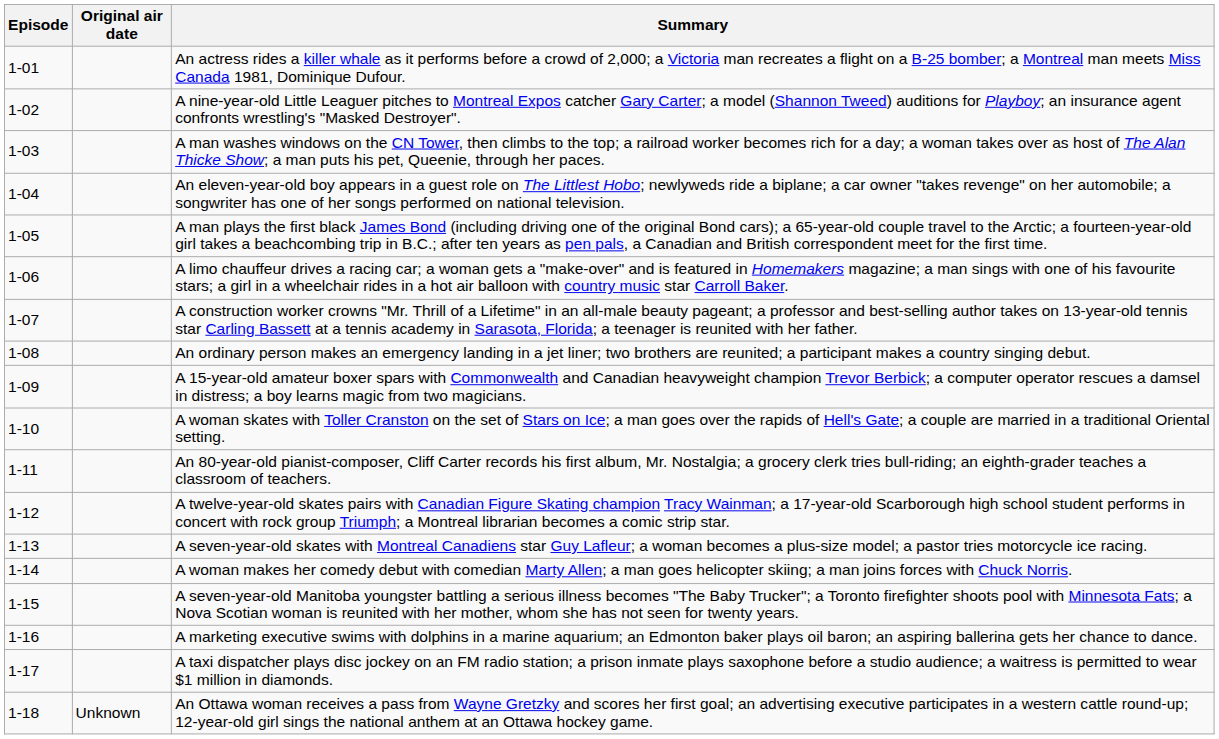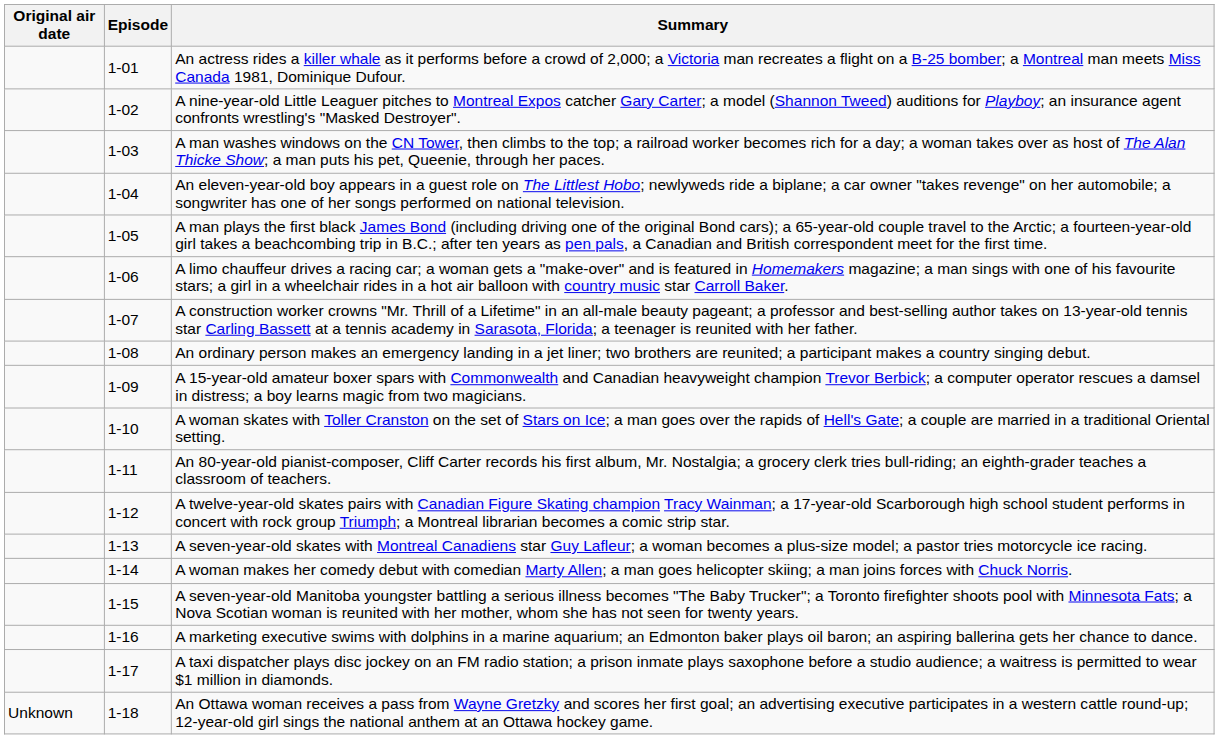columns swapped: Episode <-> Original air date
